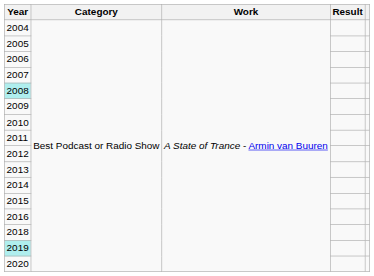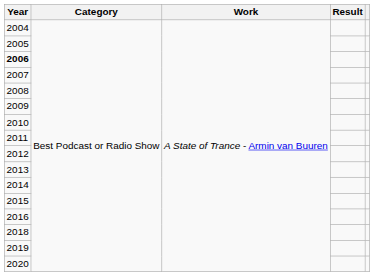2006 | Year: normal -> bold
2008 | Year: paleturquoise background -> no background
2019 | Year: paleturquoise background -> no background
